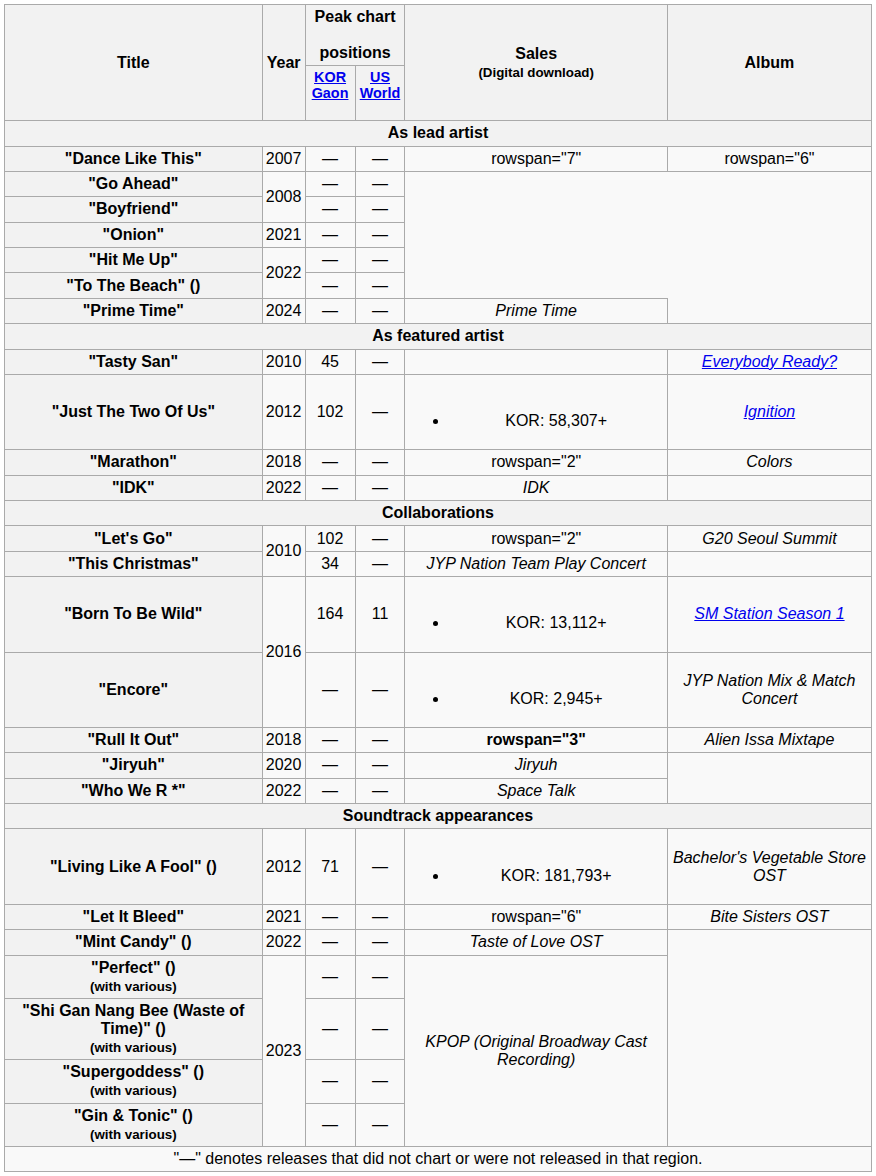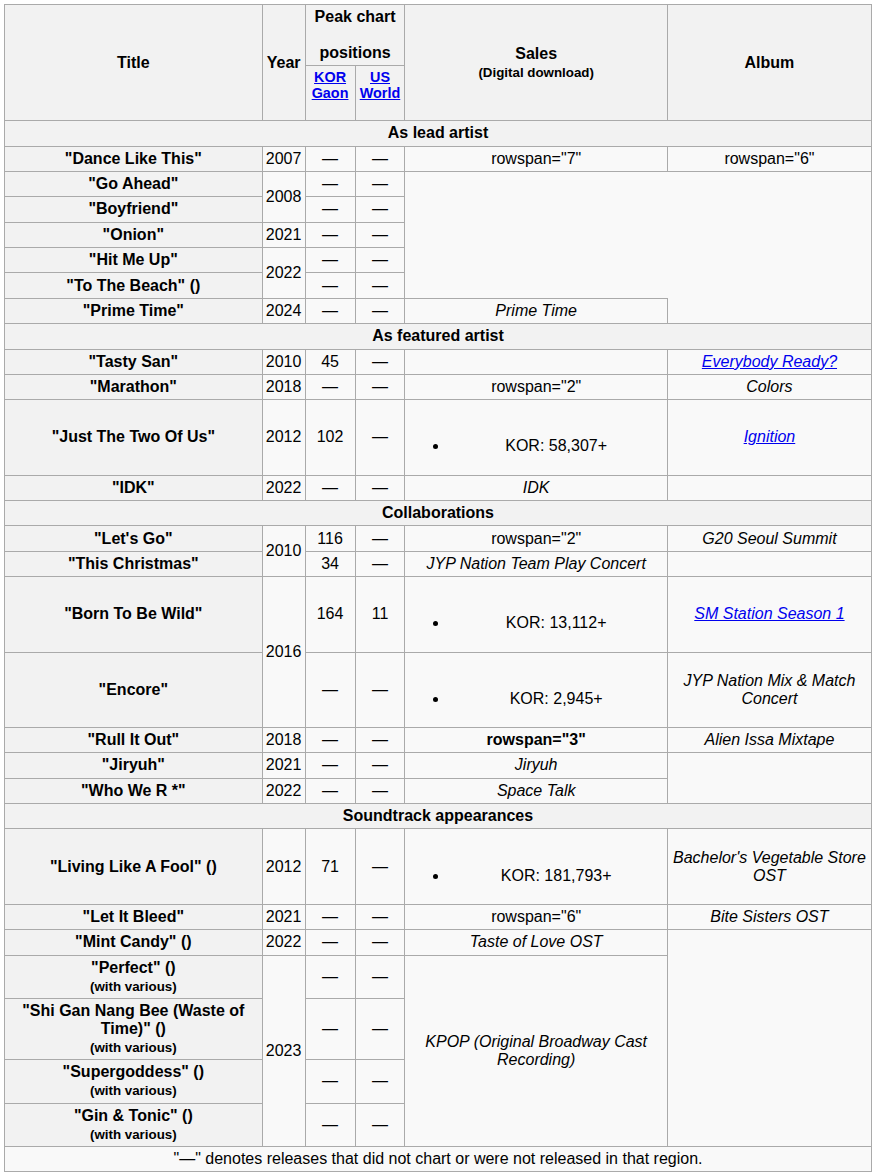rows swapped: "Just The Two Of Us" <-> "Marathon"
"Let's Go" | Peak chart positions / KOR Gaon: 102 -> 116
"Jiryuh" | Year: 2020 -> 2021
